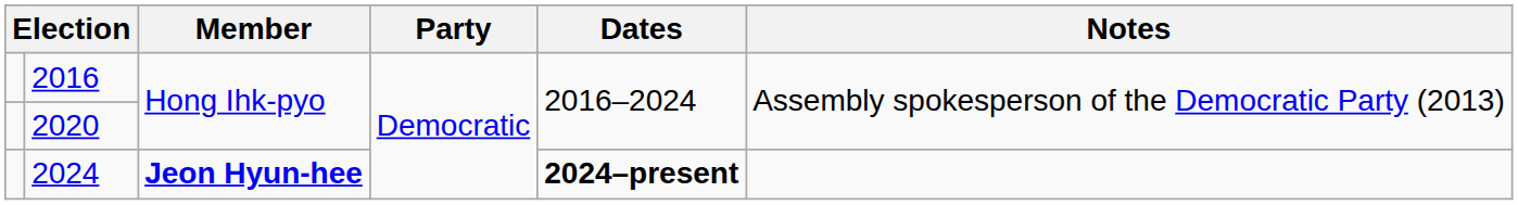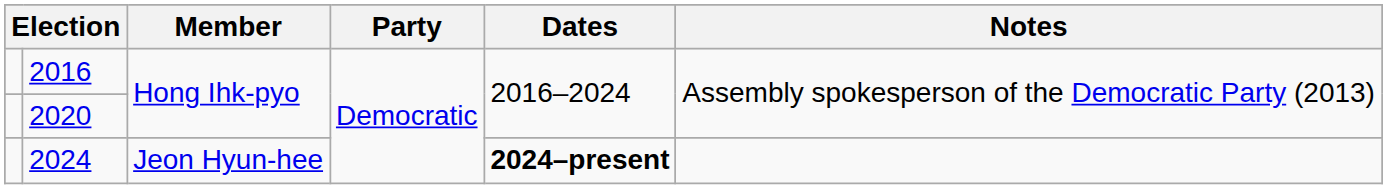2024 | Member: bold -> normal
